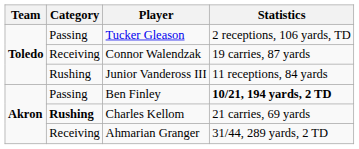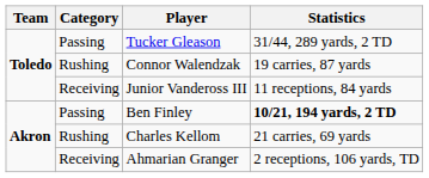Tucker Gleason | Statistics: 2 receptions, 106 yards, TD -> 31/44, 289 yards, 2 TD
Connor Walendzak | Category: Receiving -> Rushing
Junior Vandeross III | Category: Rushing -> Receiving
Charles Kellom | Category: bold -> normal
Ahmarian Granger | Statistics: 31/44, 289 yards, 2 TD -> 2 receptions, 106 yards, TD
